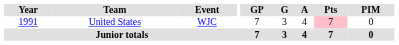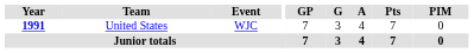United States | Year: normal -> bold
United States | Pts: pink background -> no background
